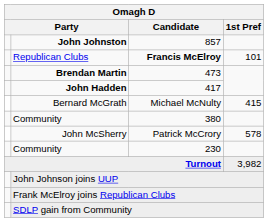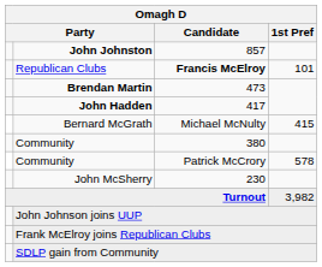Patrick McCrory | column 2: John McSherry -> Community
230 | column 2: Community -> John McSherry
